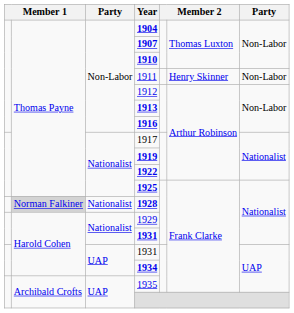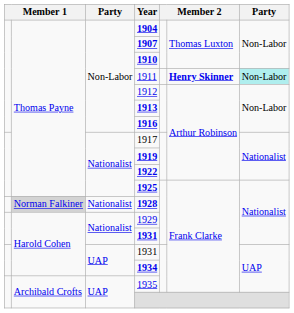1911 | column 6: normal -> bold
1911 | column 7: no background -> paleturquoise background
